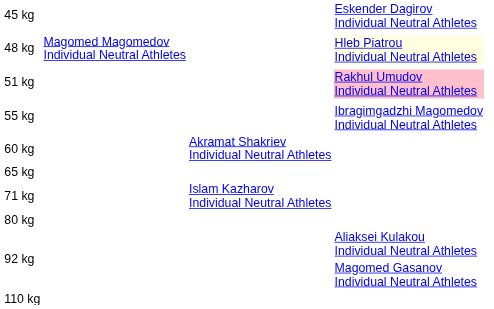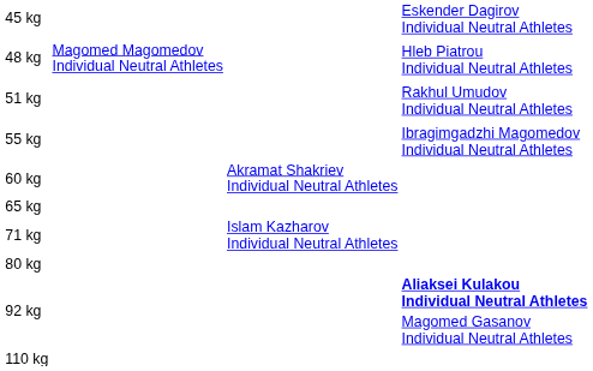48 kg / Hleb Piatrou Individual Neutral Athletes | column 4: lightyellow background -> no background
51 kg / Rakhul Umudov Individual Neutral Athletes | column 4: pink background -> no background
92 kg / Aliaksei Kulakou Individual Neutral Athletes | column 4: normal -> bold
